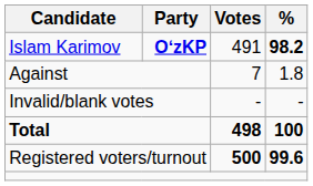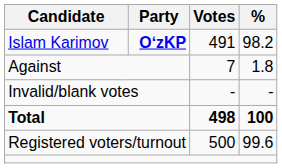Islam Karimov | %: bold -> normal
Registered voters/turnout | Votes: bold -> normal
Registered voters/turnout | %: bold -> normal
